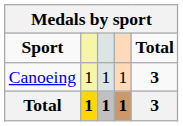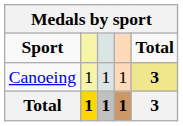Canoeing | Total: no background -> khaki background
